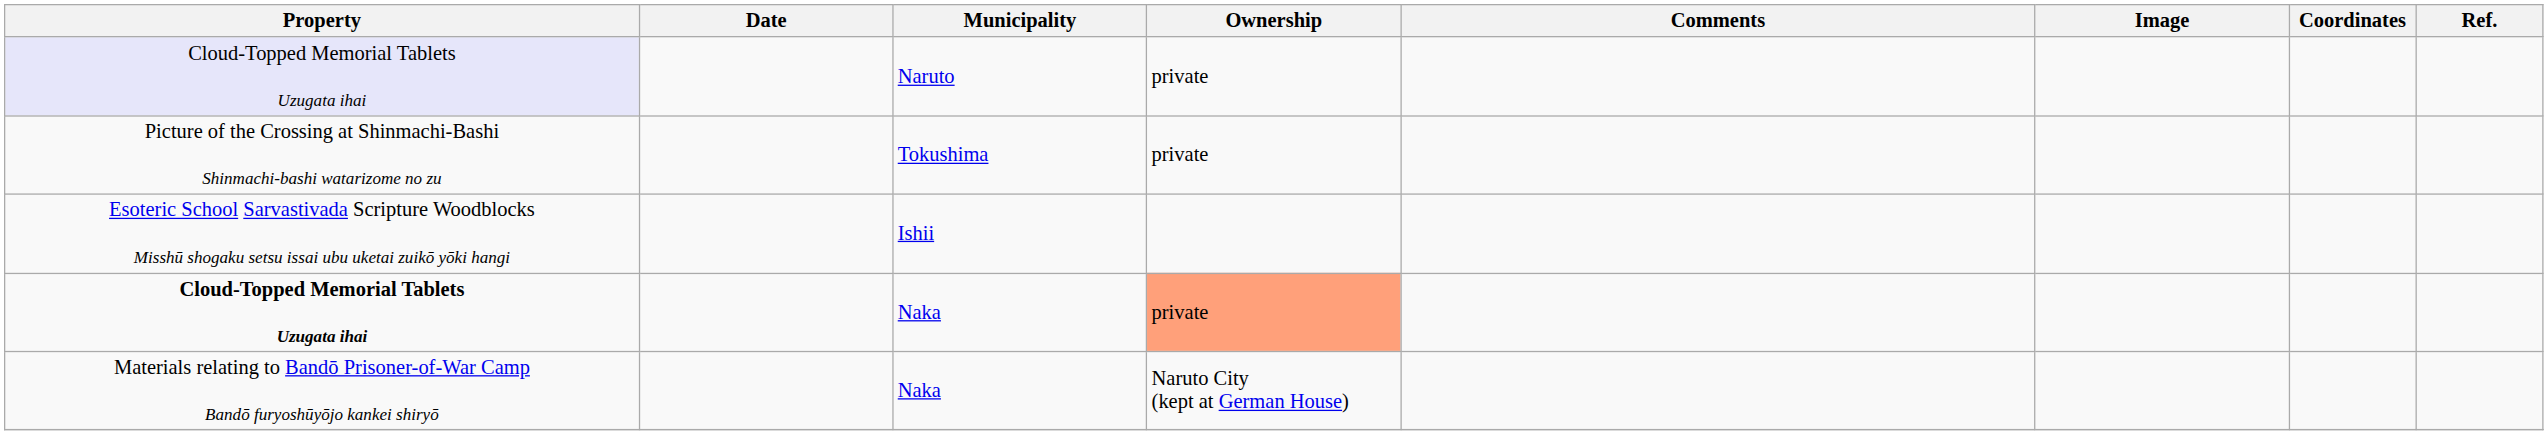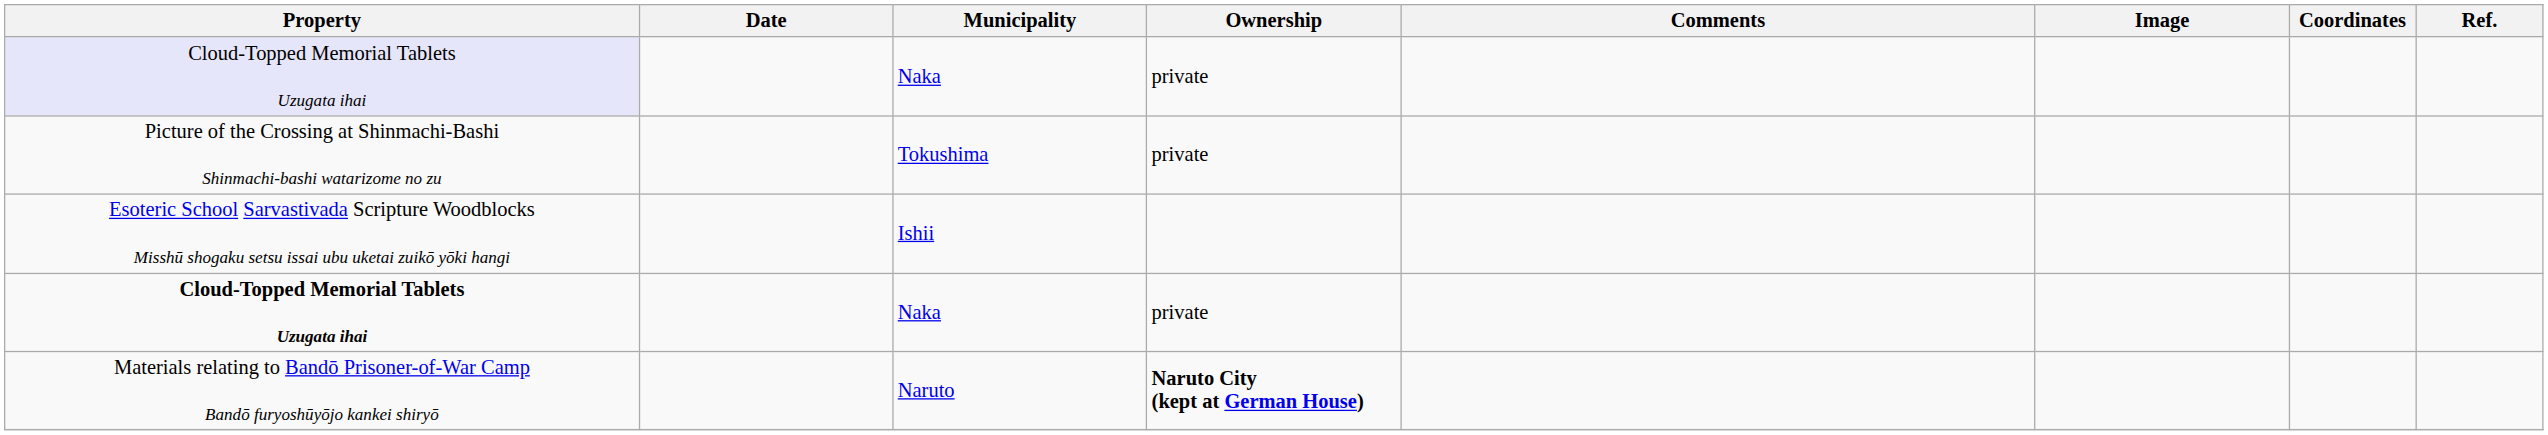row 2 | Municipality: Naruto -> Naka
row 5 | Ownership: lightsalmon background -> no background
row 6 | Municipality: Naka -> Naruto
row 6 | Ownership: normal -> bold
